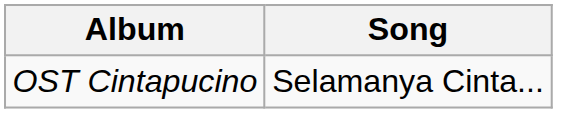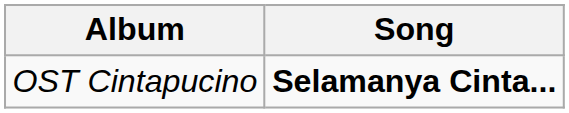OST Cintapucino | Song: normal -> bold
